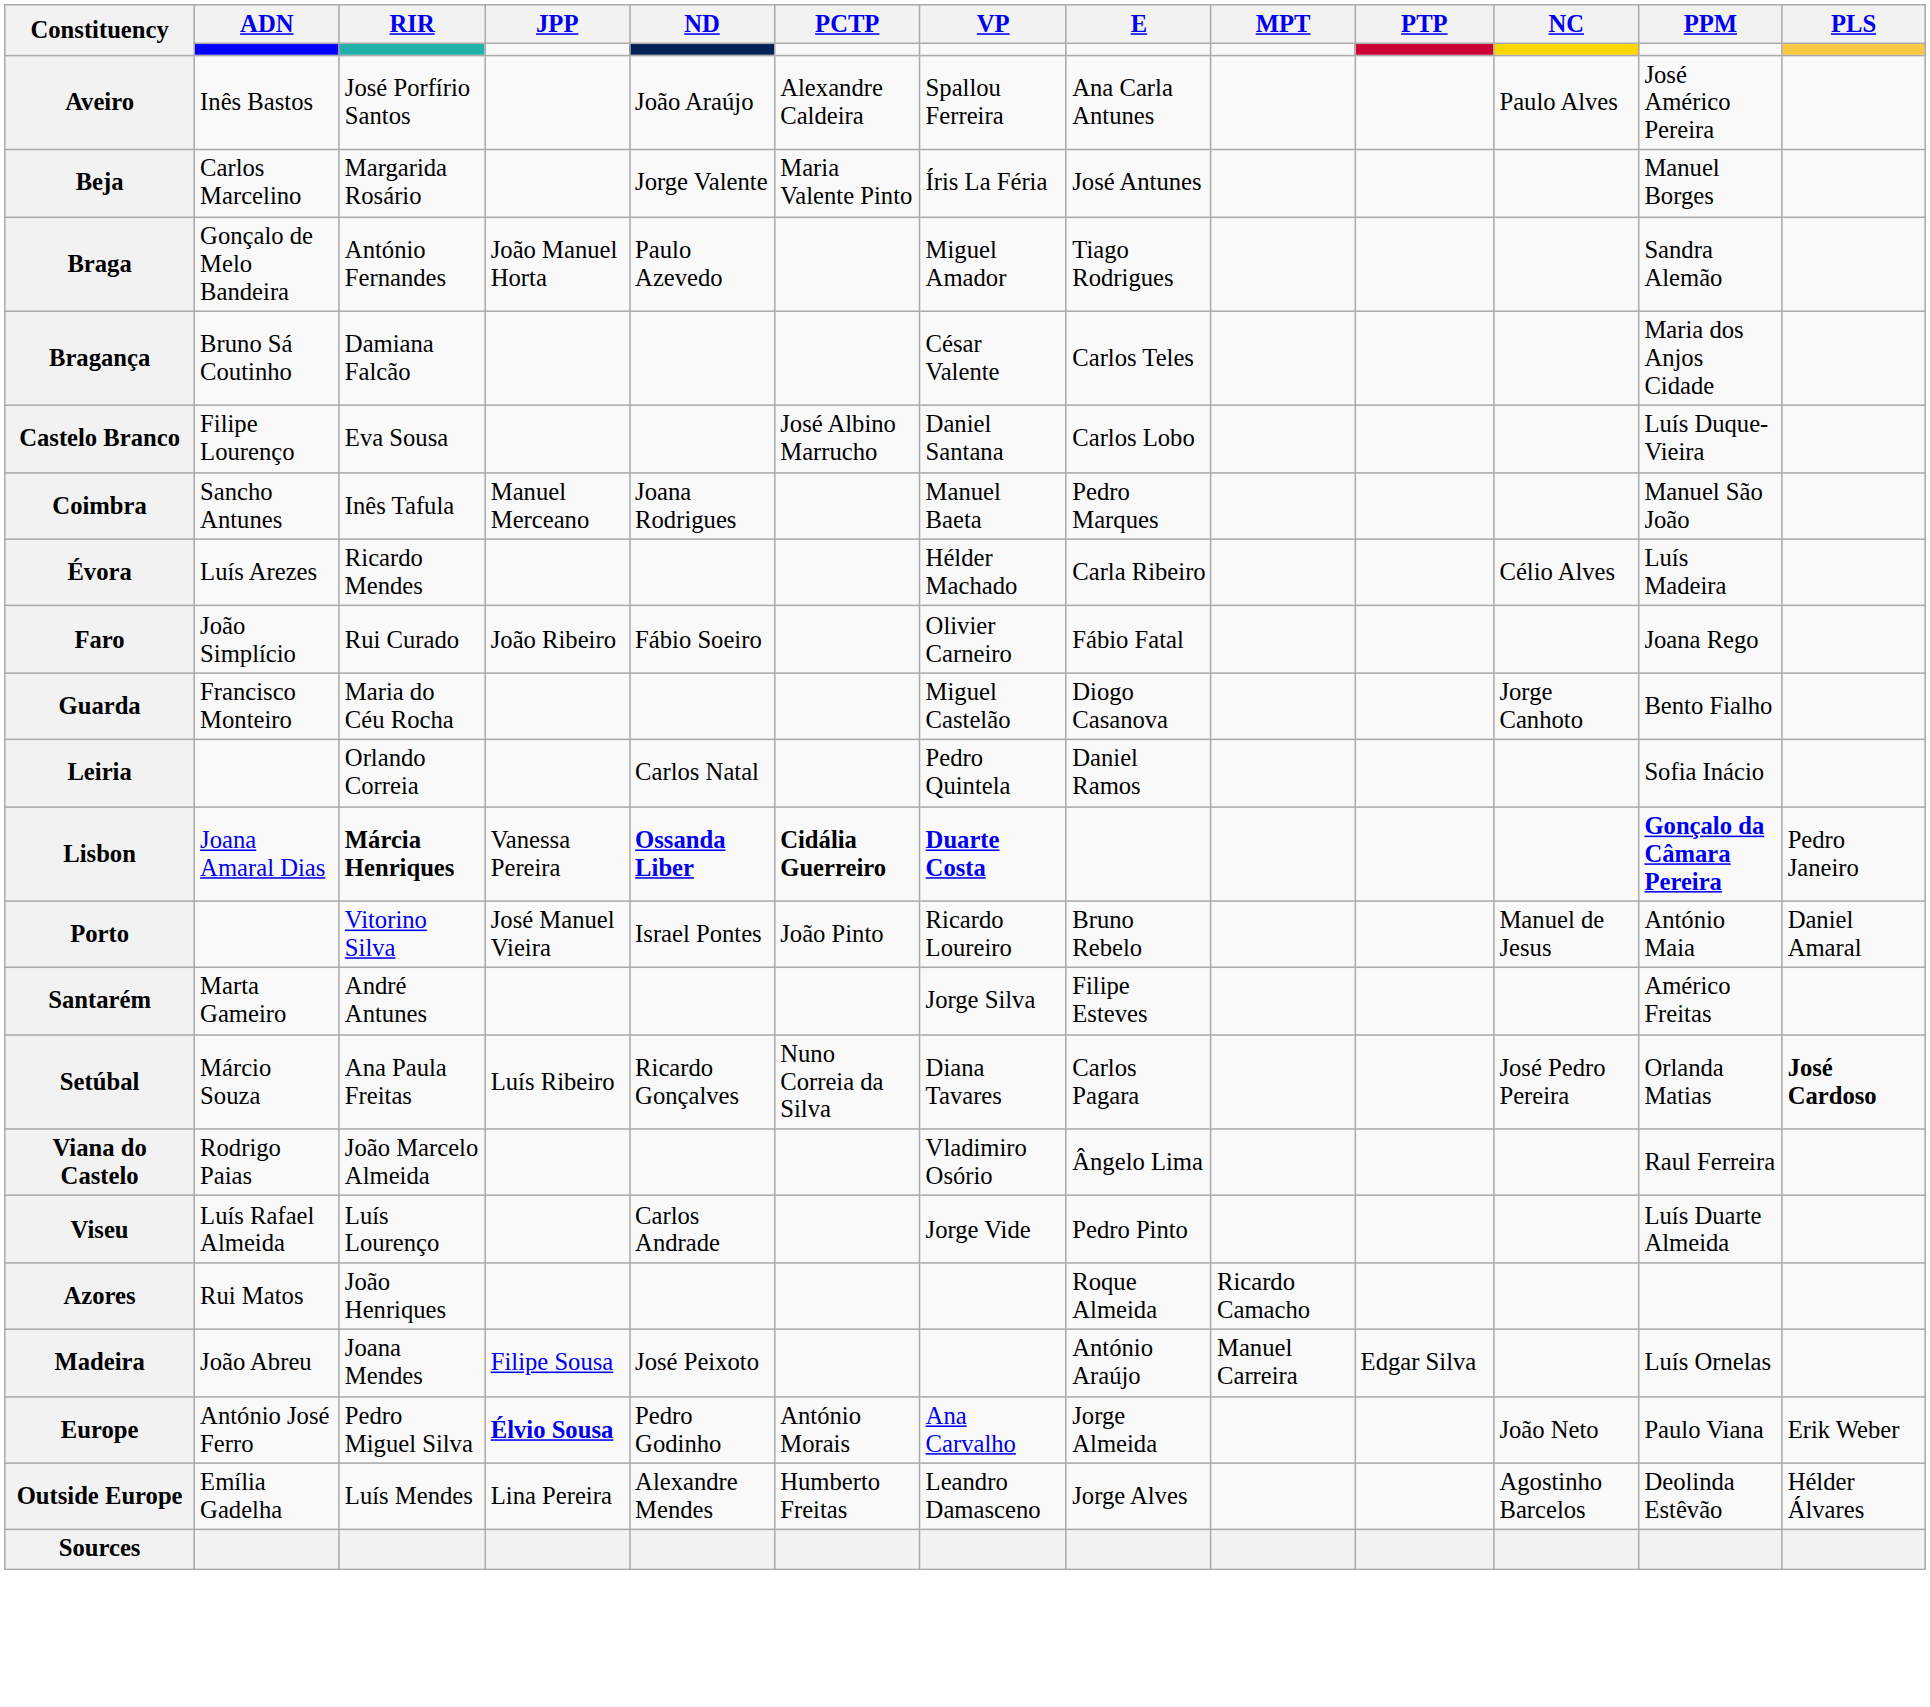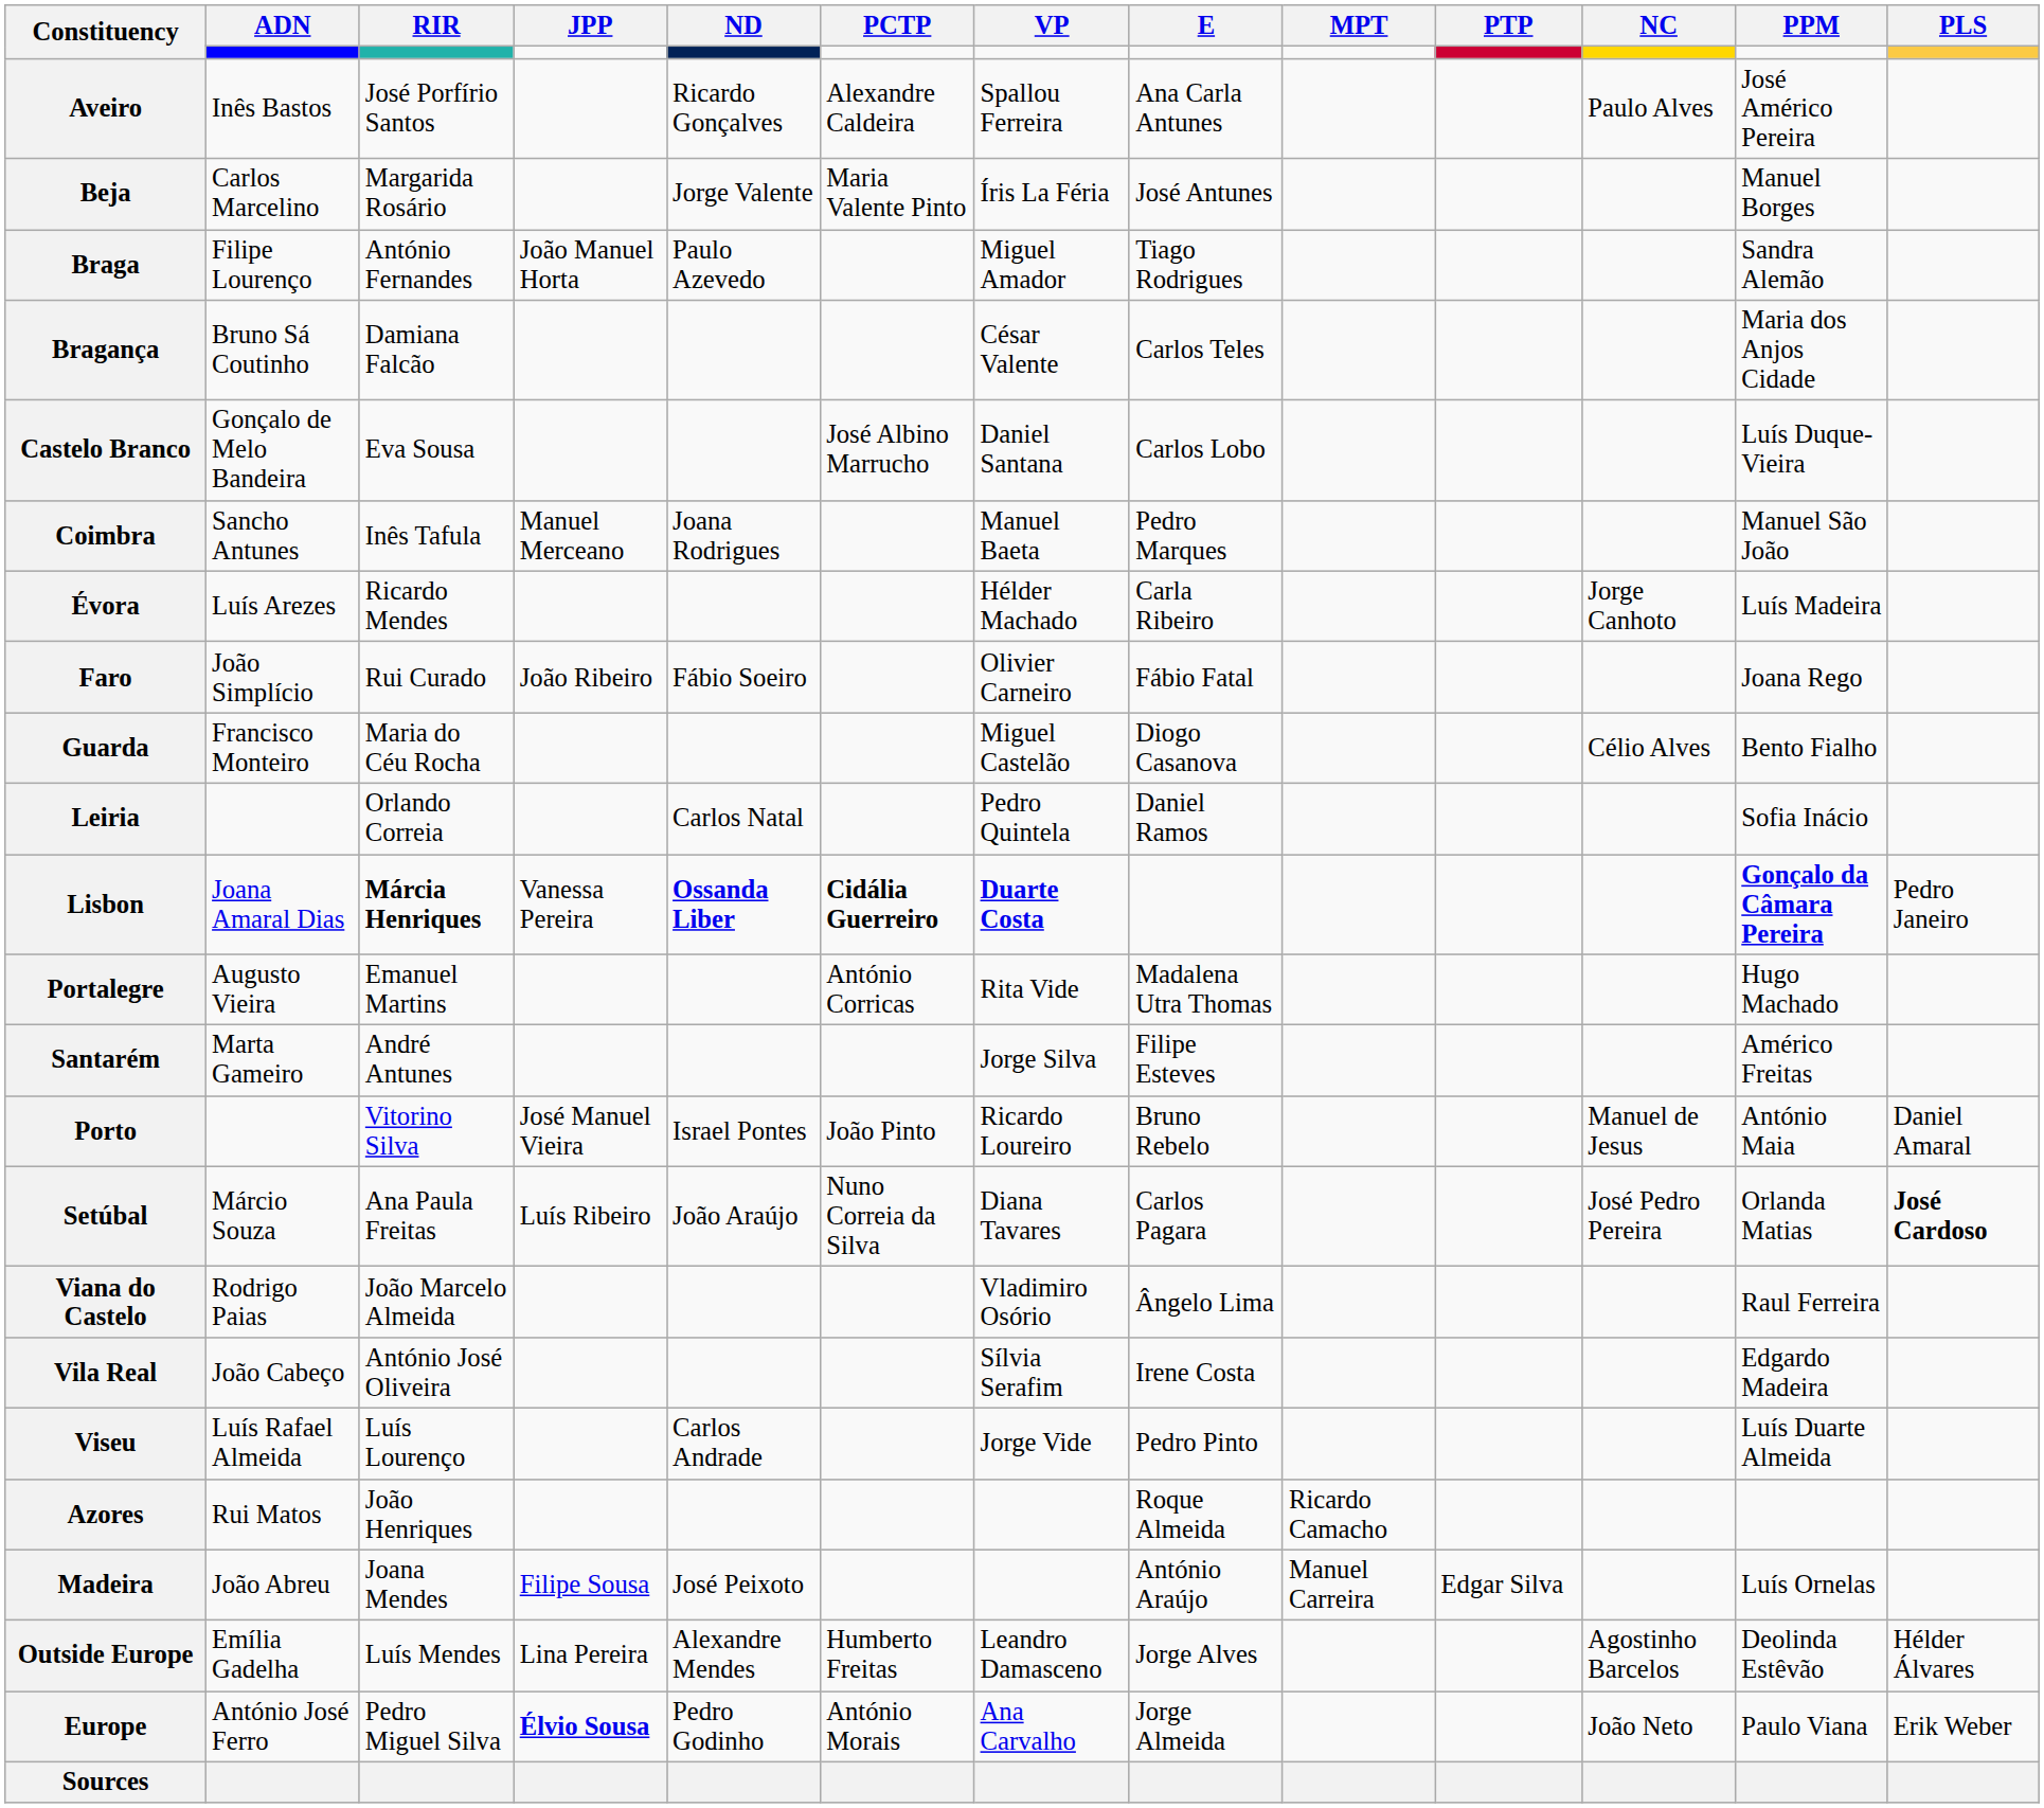Aveiro | ND: João Araújo -> Ricardo Gonçalves
Braga | ADN: Gonçalo de Melo Bandeira -> Filipe Lourenço
Castelo Branco | ADN: Filipe Lourenço -> Gonçalo de Melo Bandeira
Évora | NC: Célio Alves -> Jorge Canhoto
Guarda | NC: Jorge Canhoto -> Célio Alves
+ row: Portalegre | Augusto Vieira | Emanuel Martins | António Corricas | Rita Vide | Madalena Utra Thomas | Hugo Machado
rows swapped: Porto <-> Santarém
Setúbal | ND: Ricardo Gonçalves -> João Araújo
+ row: Vila Real | João Cabeço | António José Oliveira | Sílvia Serafim | Irene Costa | Edgardo Madeira
rows swapped: Europe <-> Outside Europe
